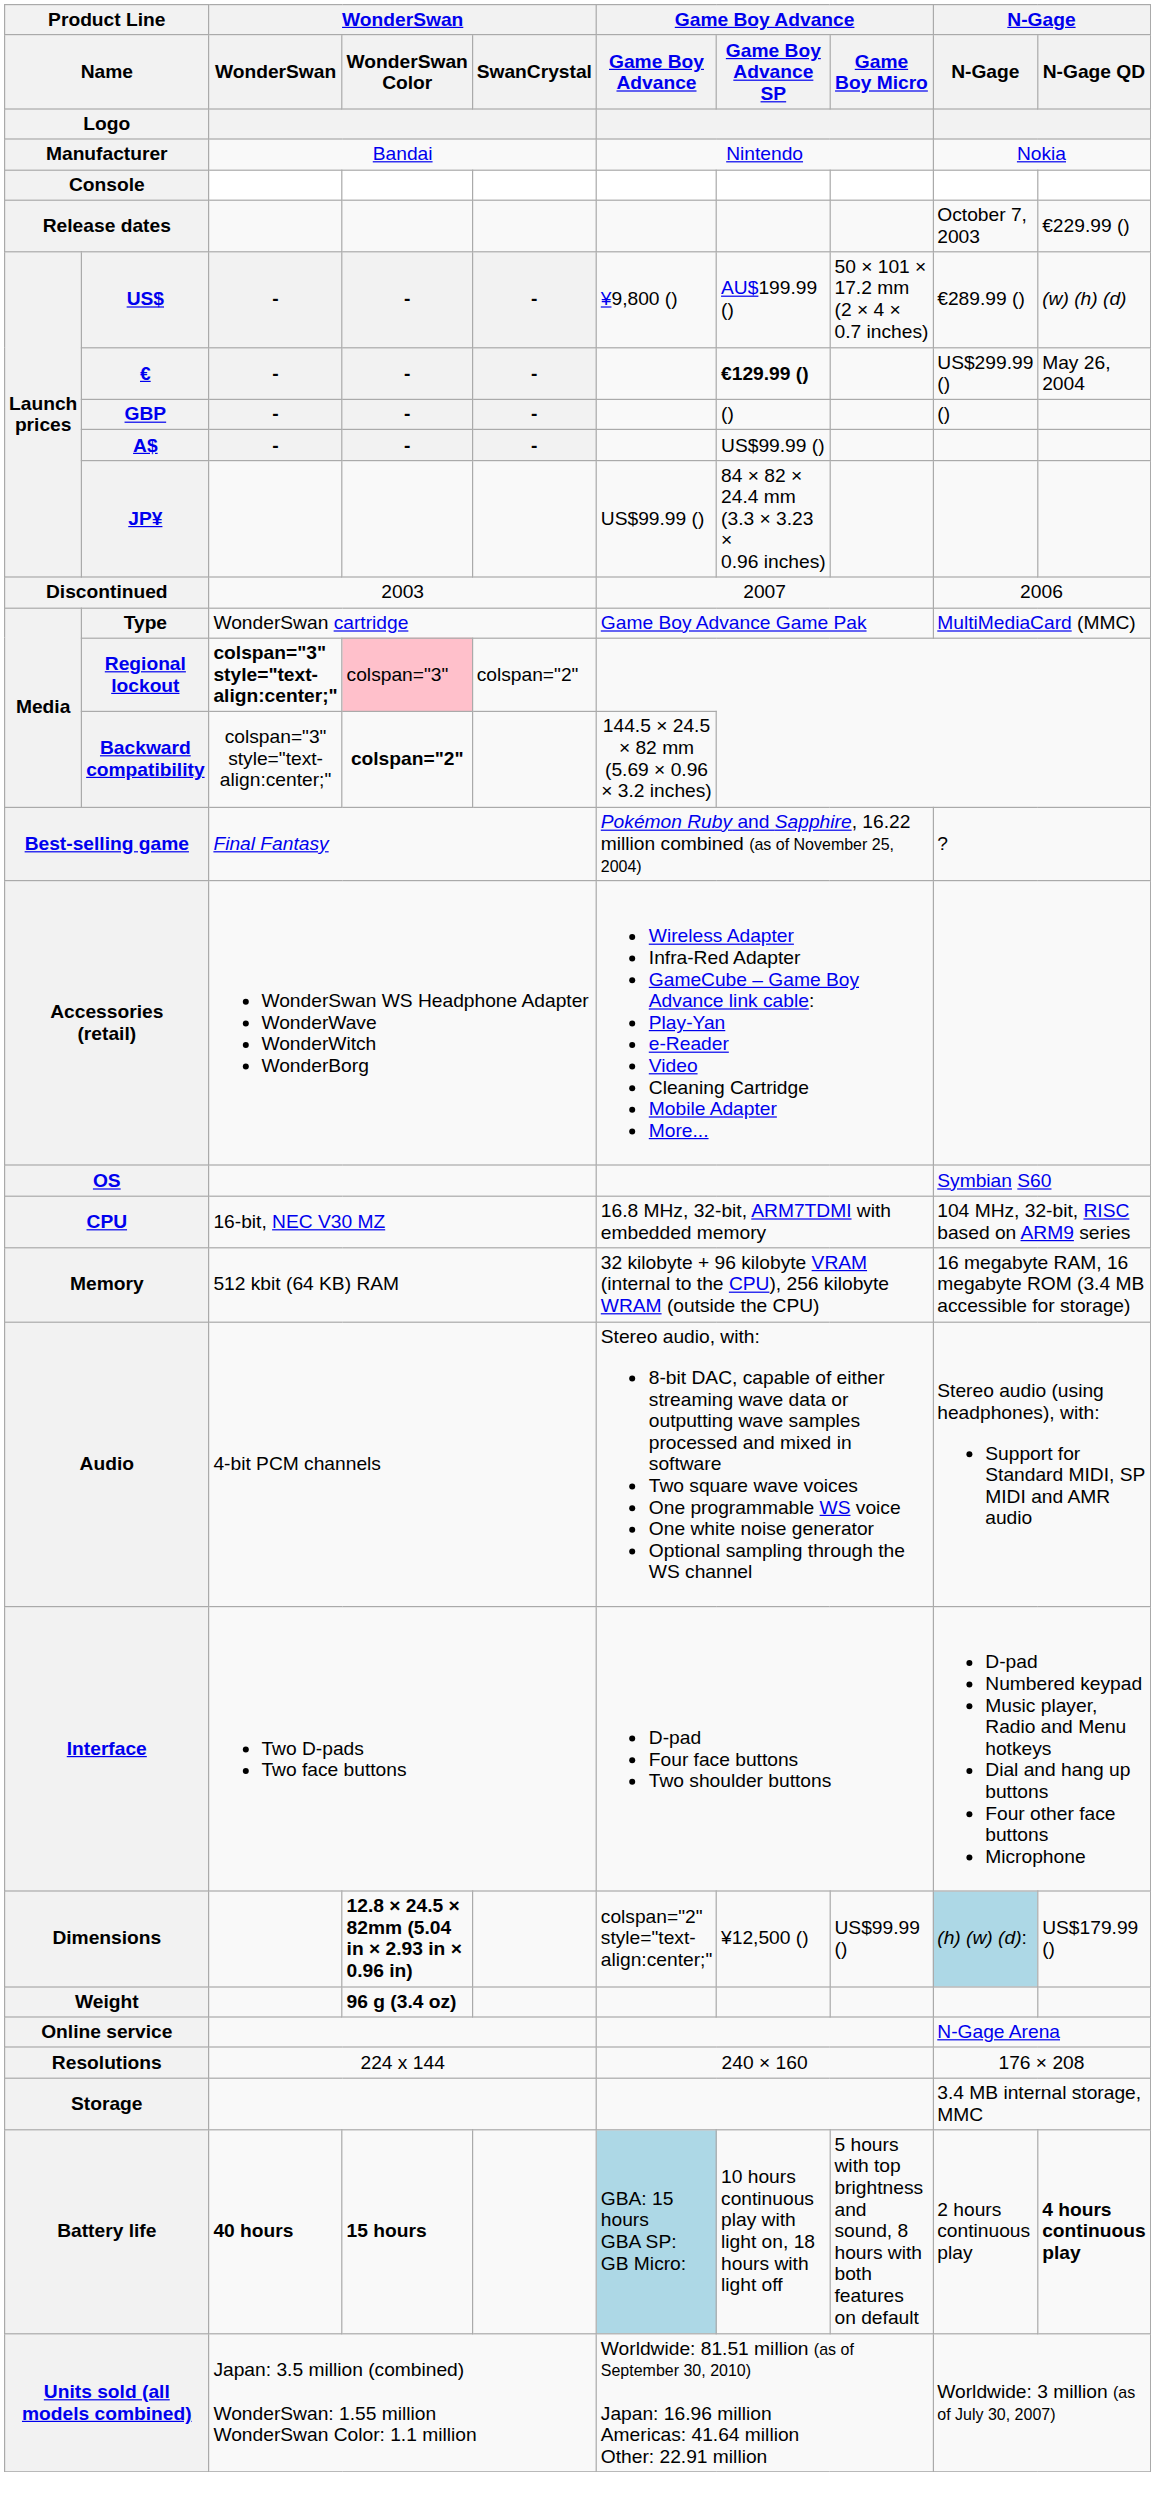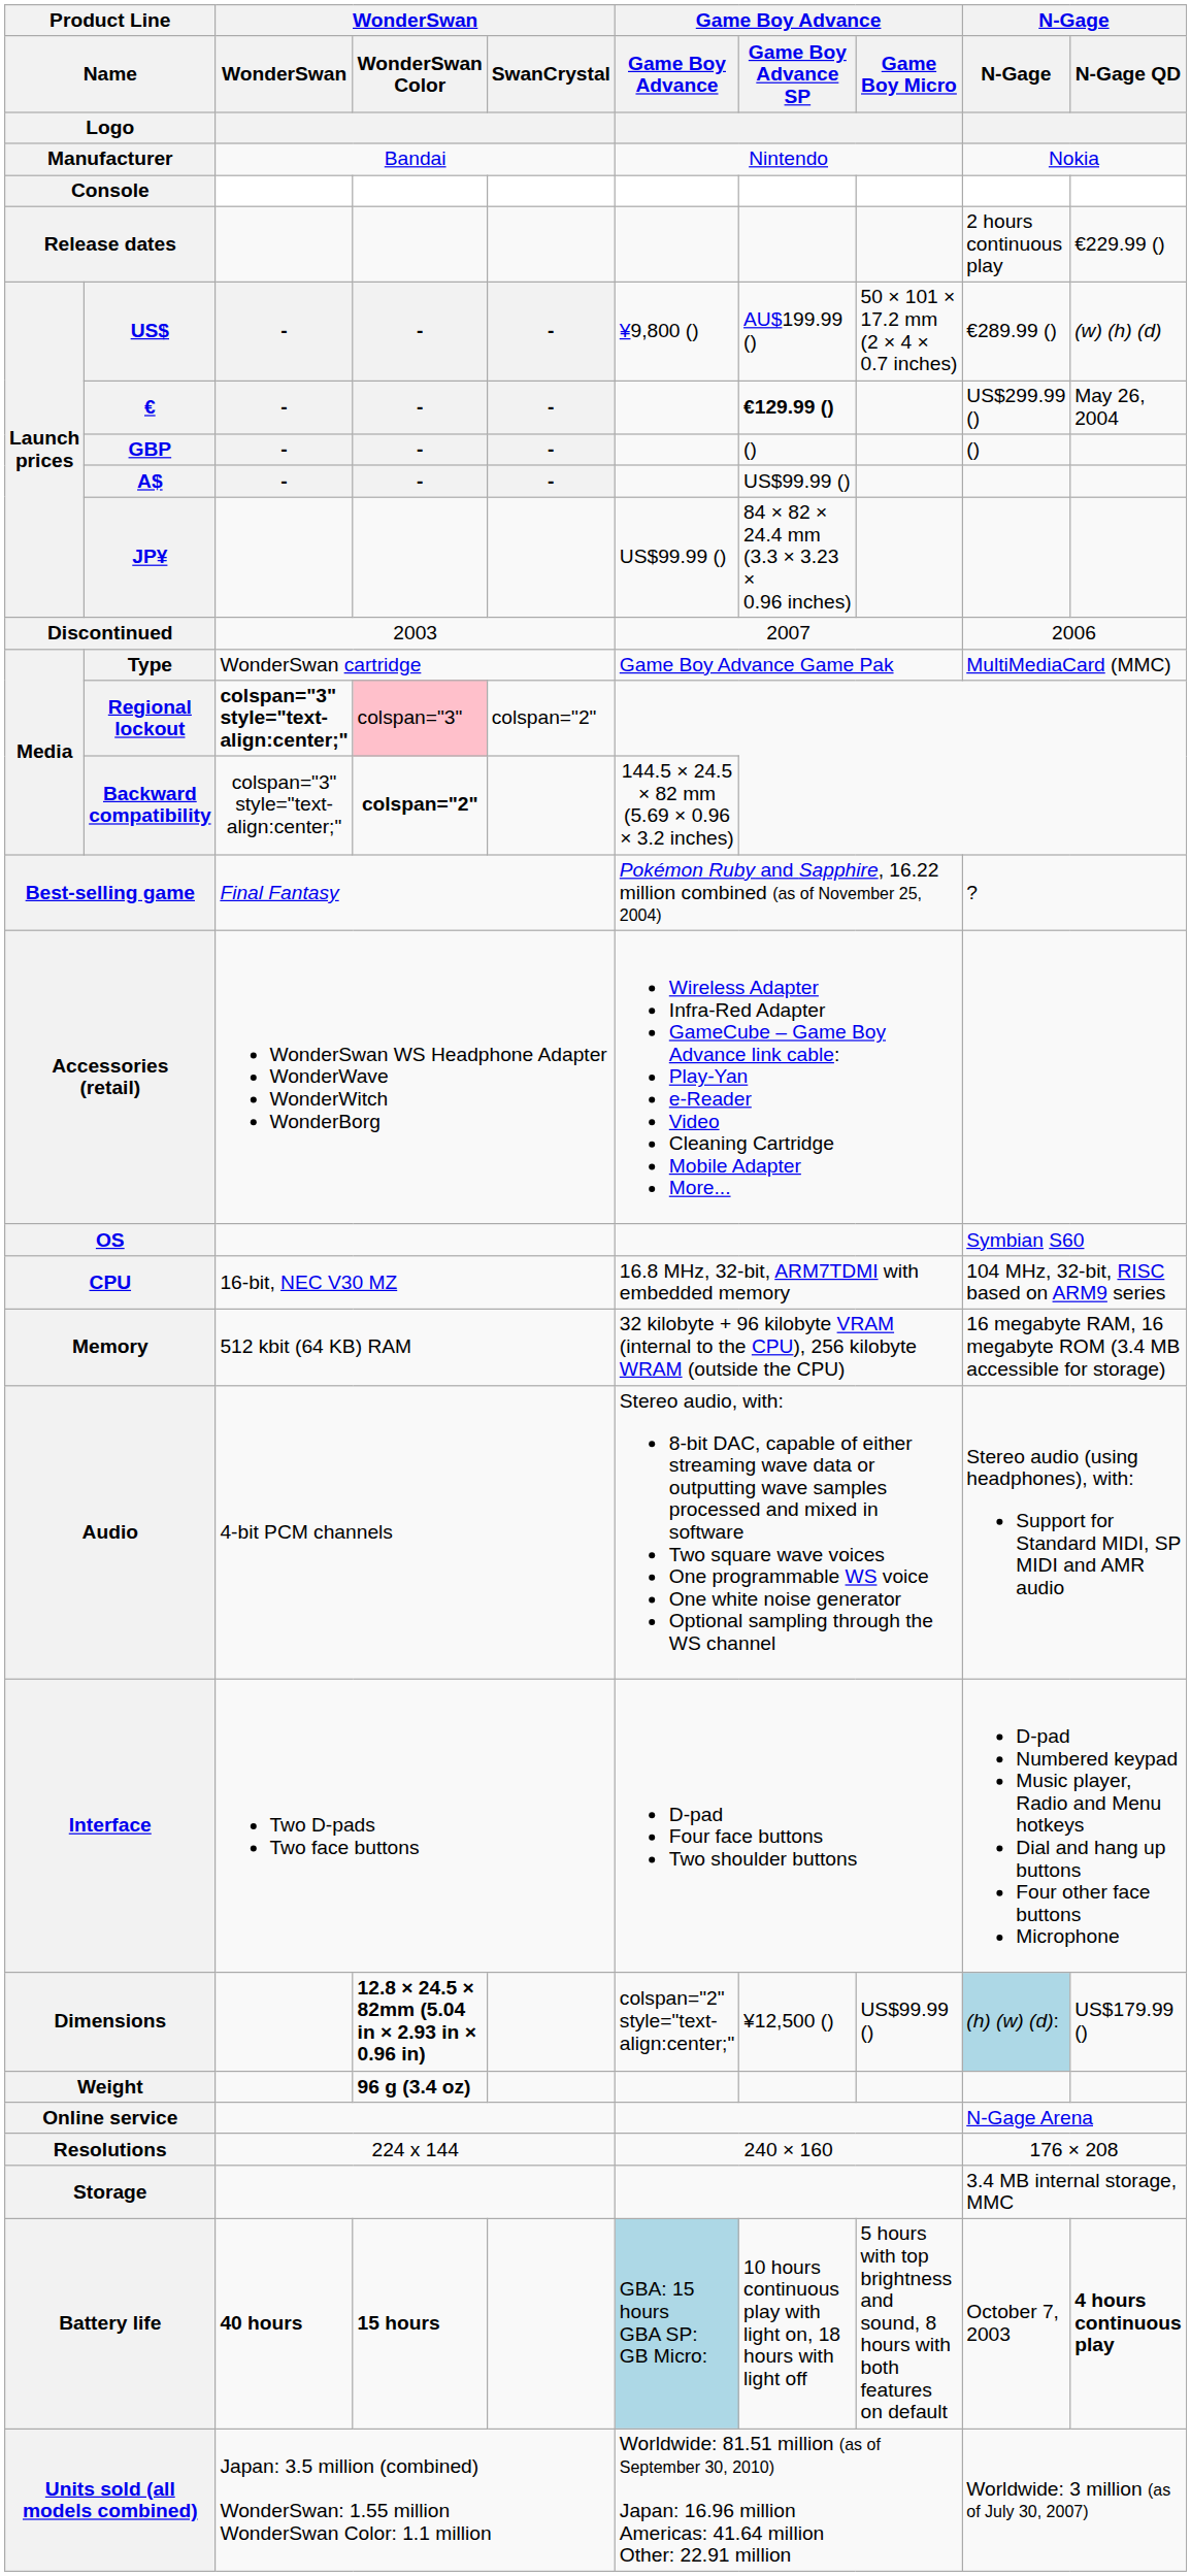Release dates | N-Gage: October 7, 2003 -> 2 hours continuous play
Battery life | N-Gage: 2 hours continuous play -> October 7, 2003
